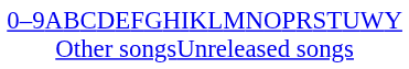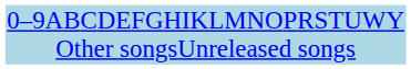row 1 | column 1: no background -> lightblue background
